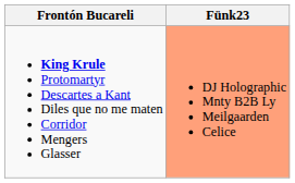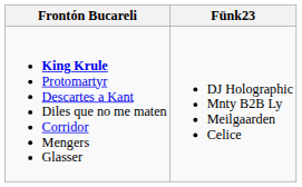row 2 | Fünk23: lightsalmon background -> no background
